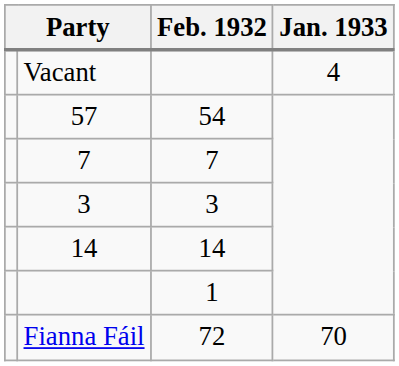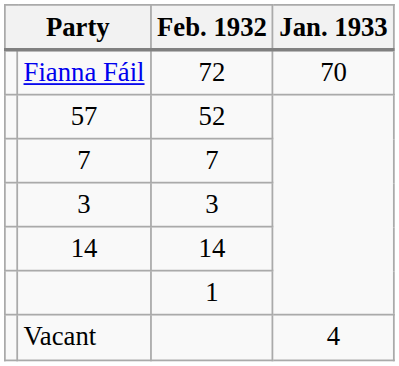rows swapped: Fianna Fáil <-> Vacant
57 | Feb. 1932: 54 -> 52
